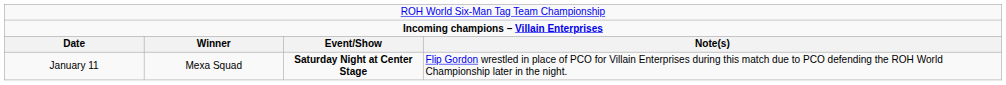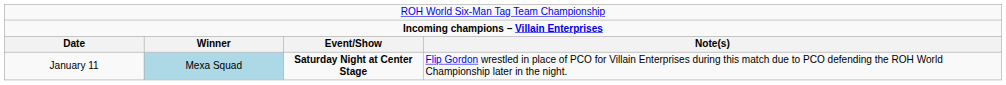January 11 | column 2: no background -> lightblue background
